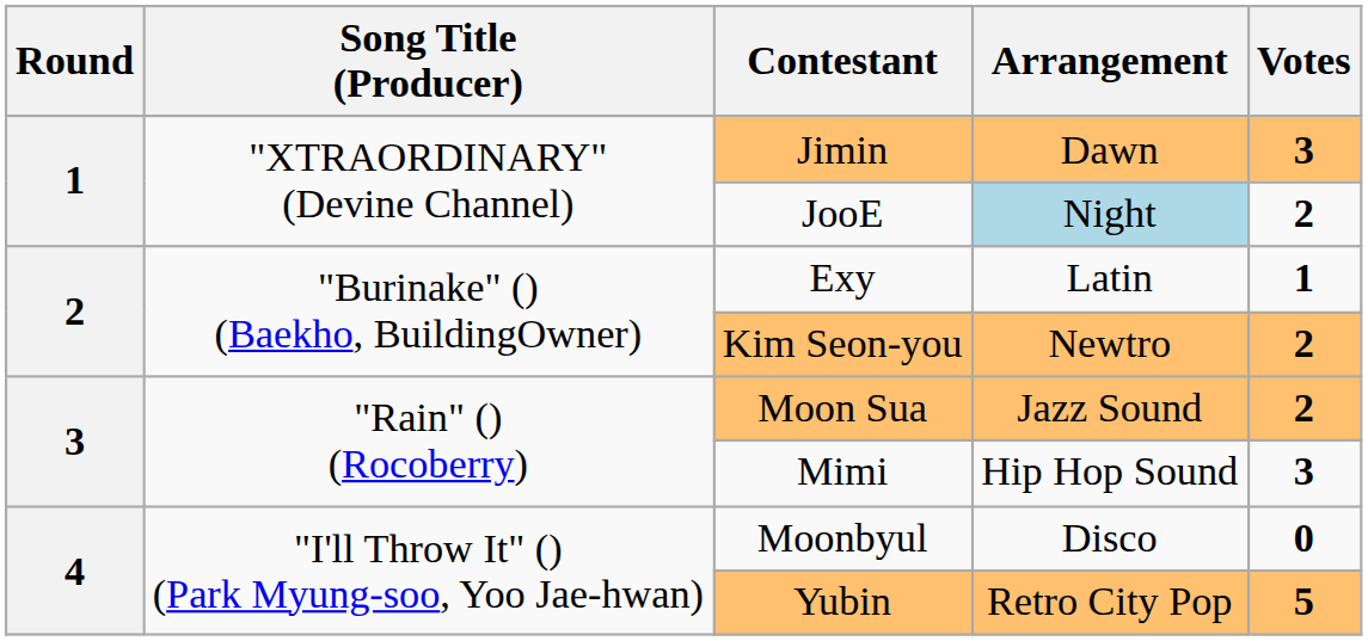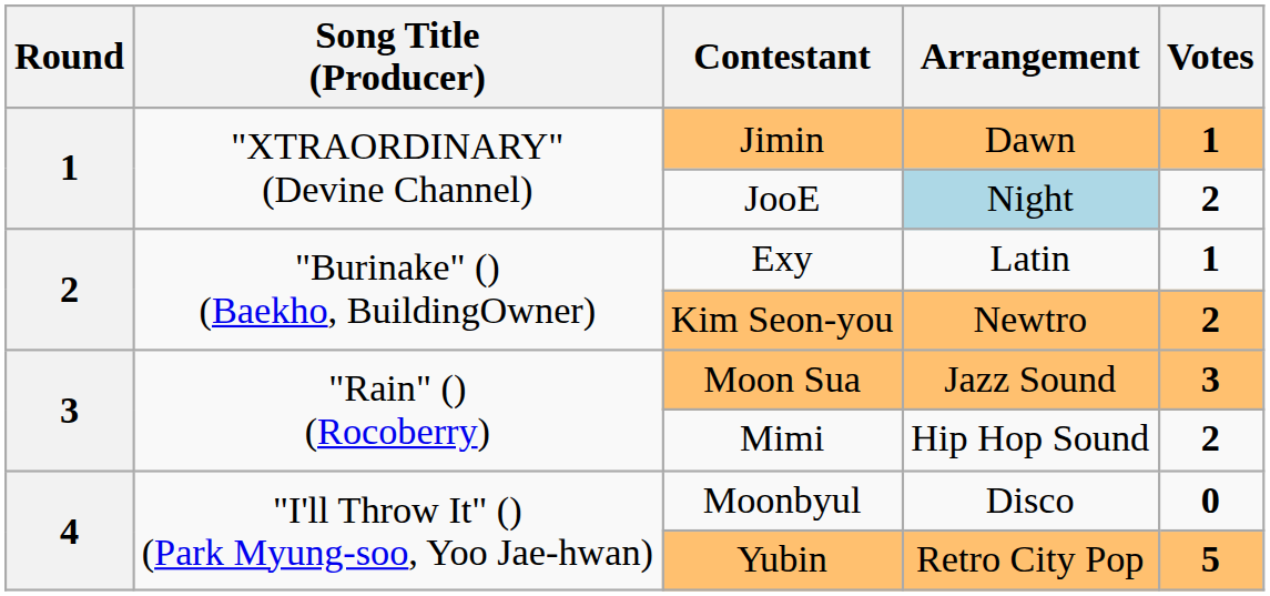Jimin | Votes: 3 -> 1
Moon Sua | Votes: 2 -> 3
Mimi | Votes: 3 -> 2
